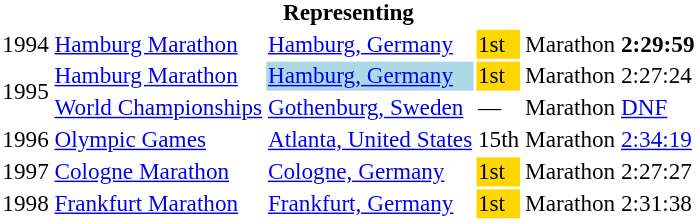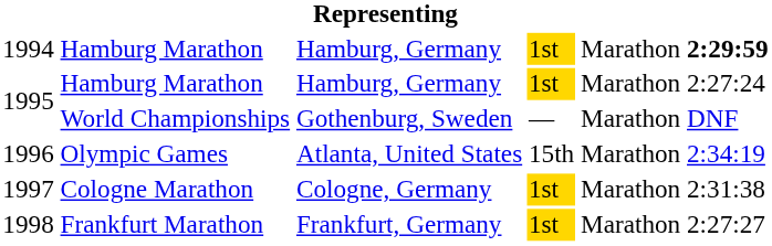1995 / Hamburg Marathon | column 3: lightblue background -> no background
1997 | column 6: 2:27:27 -> 2:31:38
1998 | column 6: 2:31:38 -> 2:27:27
